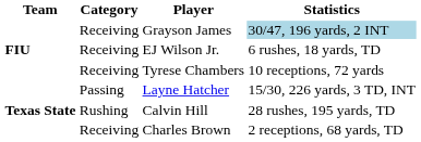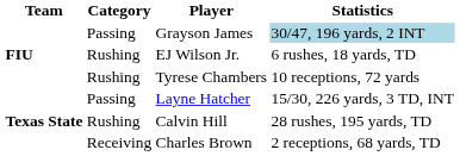Grayson James | Category: Receiving -> Passing
EJ Wilson Jr. | Category: Receiving -> Rushing
Tyrese Chambers | Category: Receiving -> Rushing
